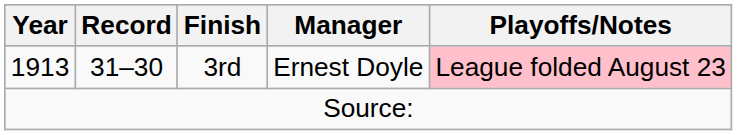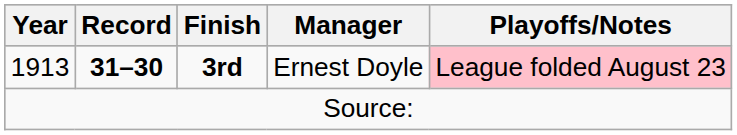1913 | Record: normal -> bold
1913 | Finish: normal -> bold
